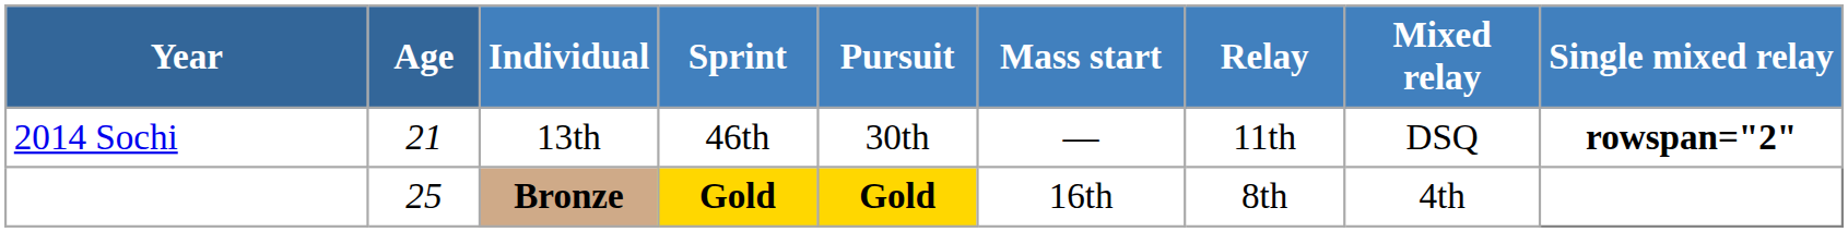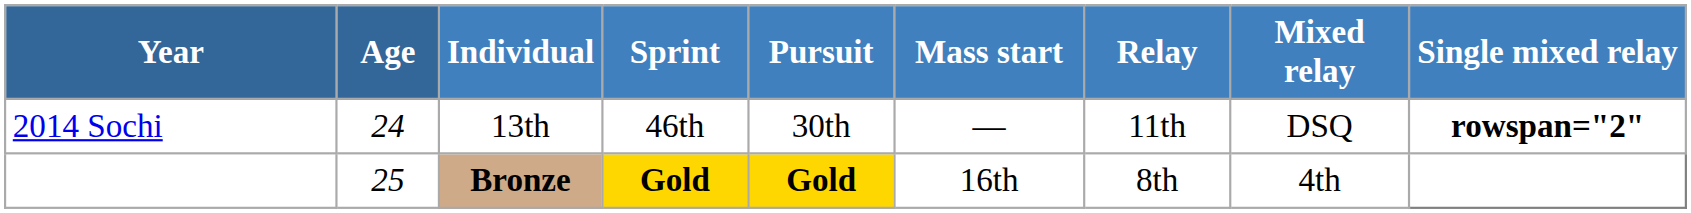2014 Sochi | Age: 21 -> 24
